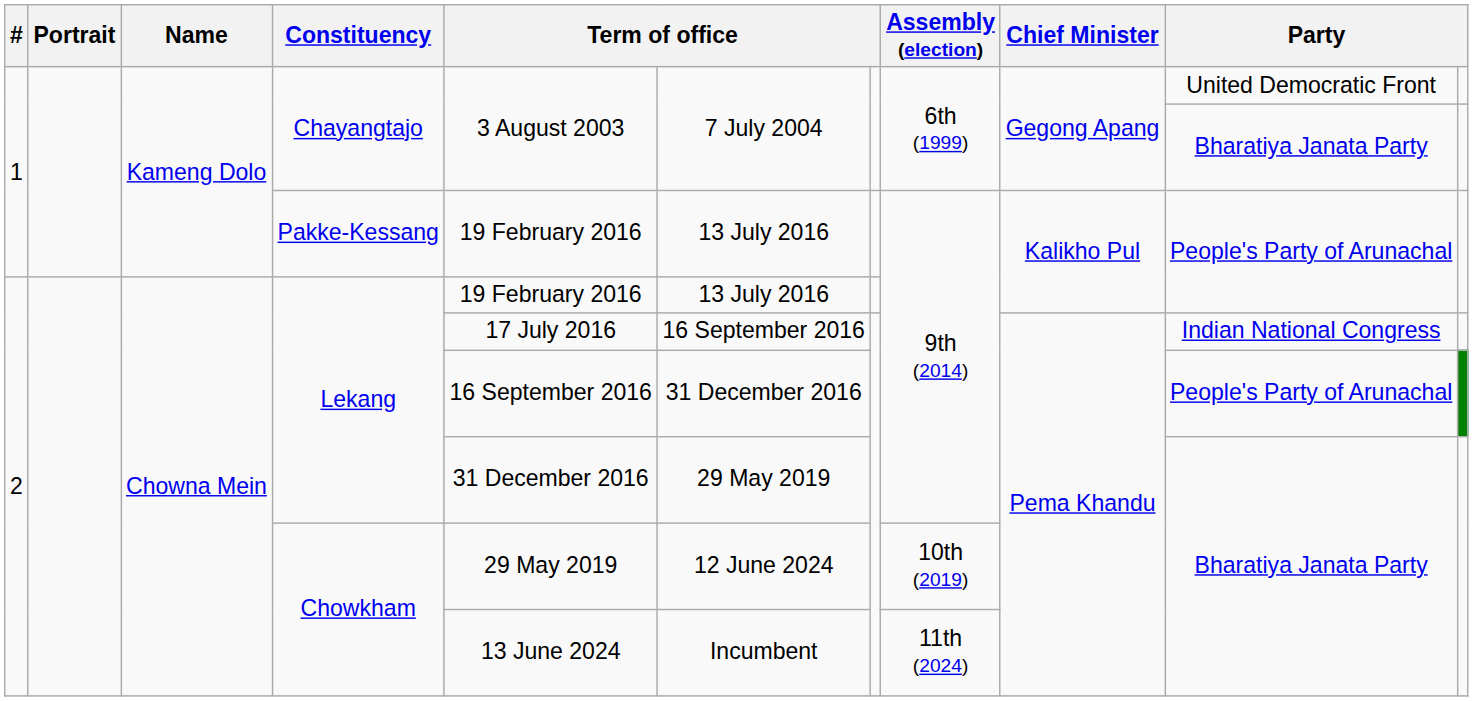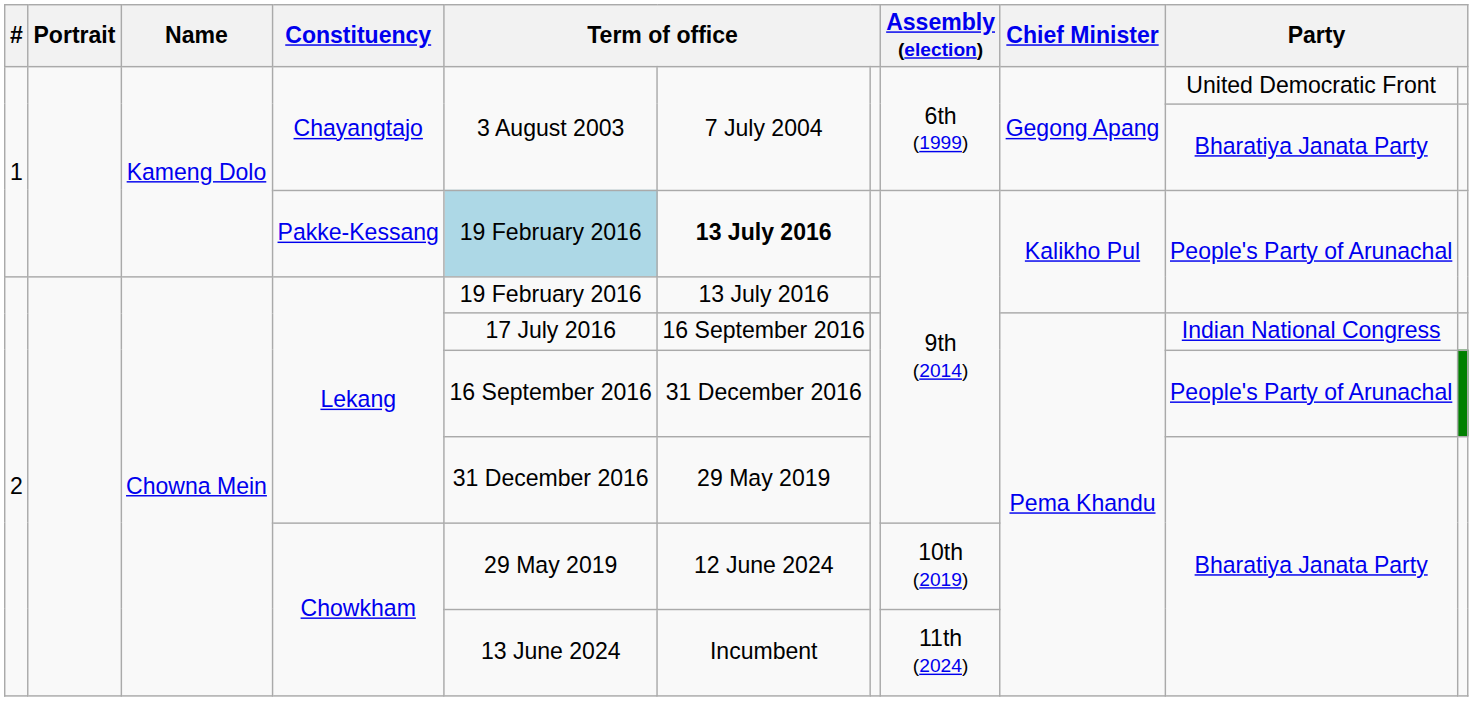Pakke-Kessang | column 5: no background -> lightblue background
Pakke-Kessang | column 6: normal -> bold
